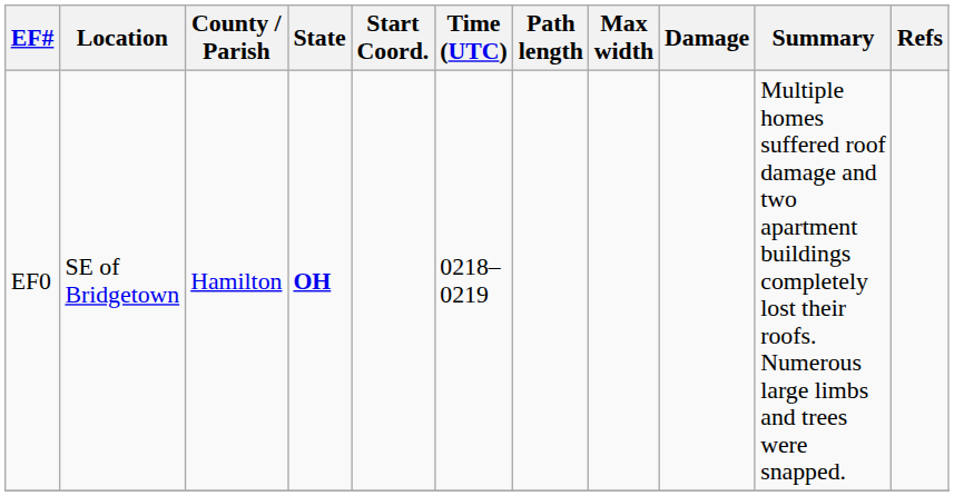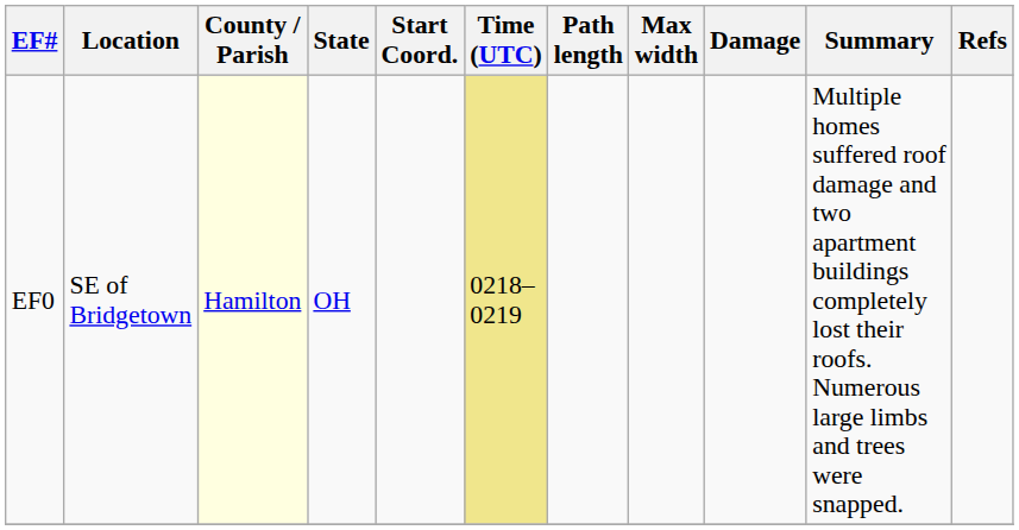EF0 | County / Parish: no background -> lightyellow background
EF0 | State: bold -> normal
EF0 | Time (UTC): no background -> khaki background
